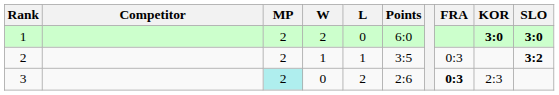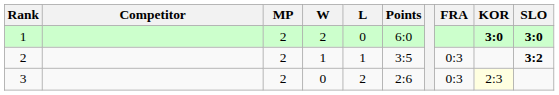3 | MP: paleturquoise background -> no background
3 | FRA: bold -> normal
3 | KOR: no background -> lightyellow background
